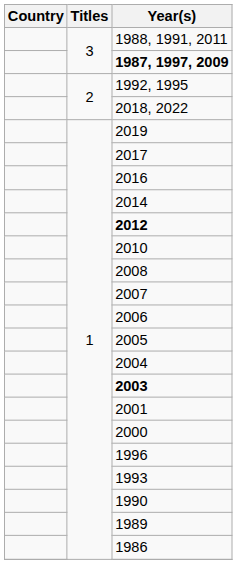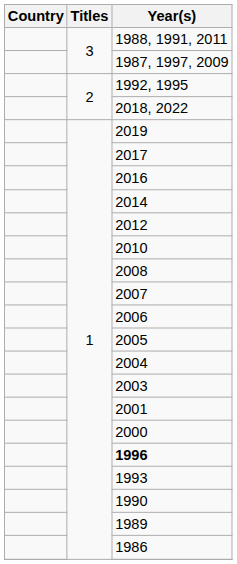1987, 1997, 2009 | Year(s): bold -> normal
2012 | Year(s): bold -> normal
2003 | Year(s): bold -> normal
1996 | Year(s): normal -> bold
